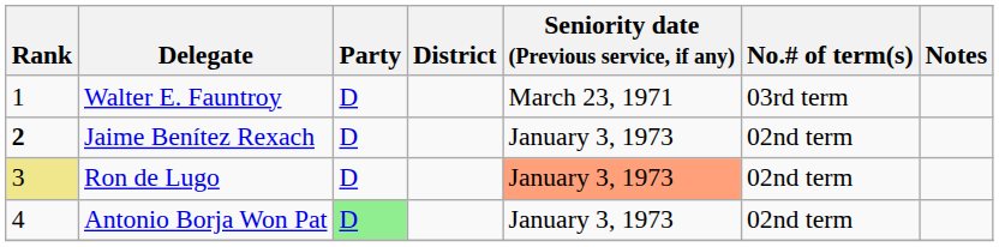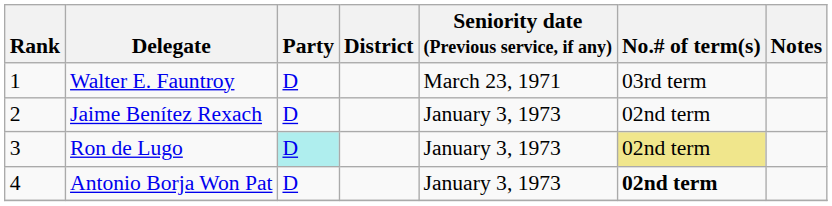Jaime Benítez Rexach | Rank: bold -> normal
Ron de Lugo | Rank: khaki background -> no background
Ron de Lugo | Party: no background -> paleturquoise background
Ron de Lugo | Seniority date (Previous service, if any): lightsalmon background -> no background
Ron de Lugo | No.# of term(s): no background -> khaki background
Antonio Borja Won Pat | Party: lightgreen background -> no background
Antonio Borja Won Pat | No.# of term(s): normal -> bold
